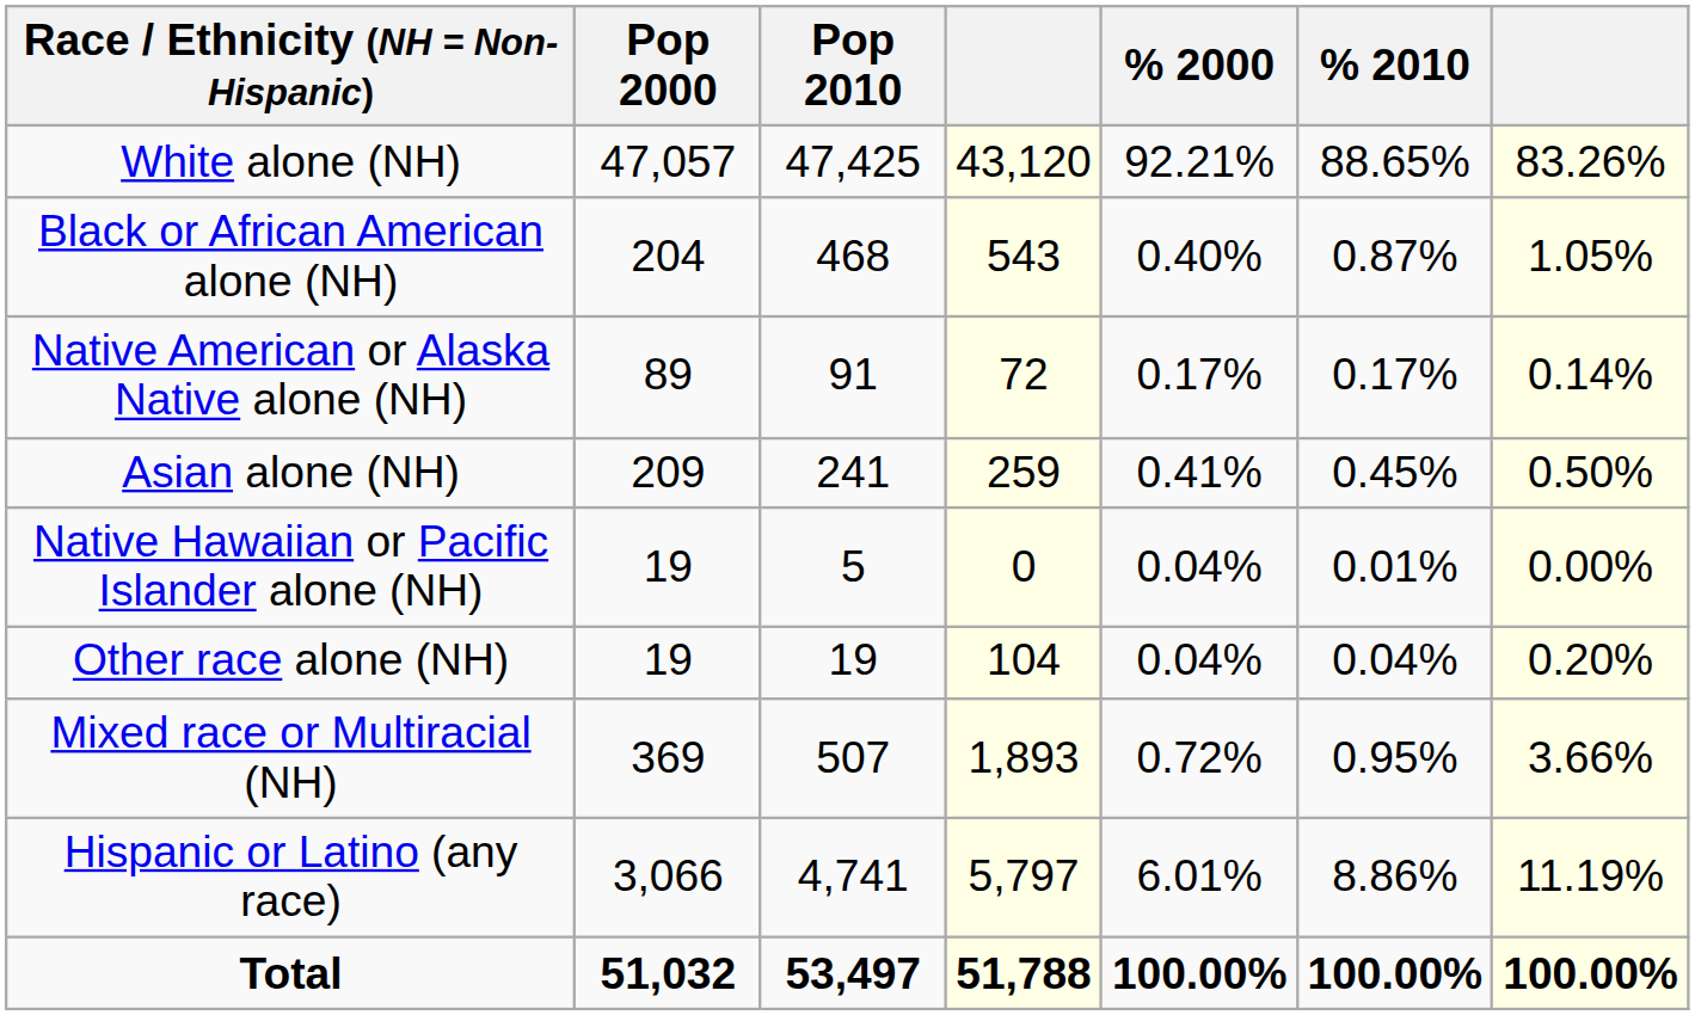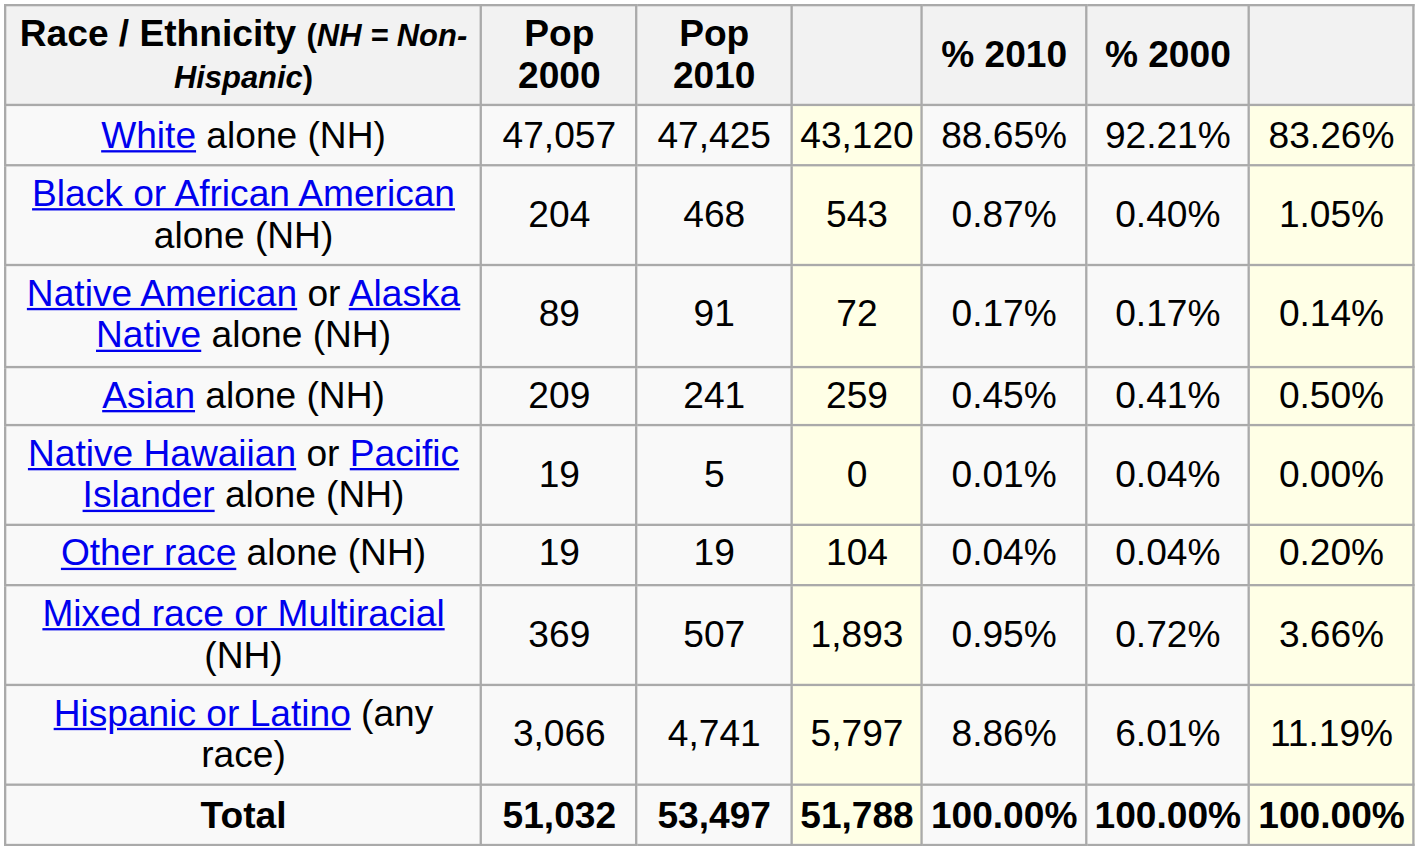columns swapped: % 2000 <-> % 2010
